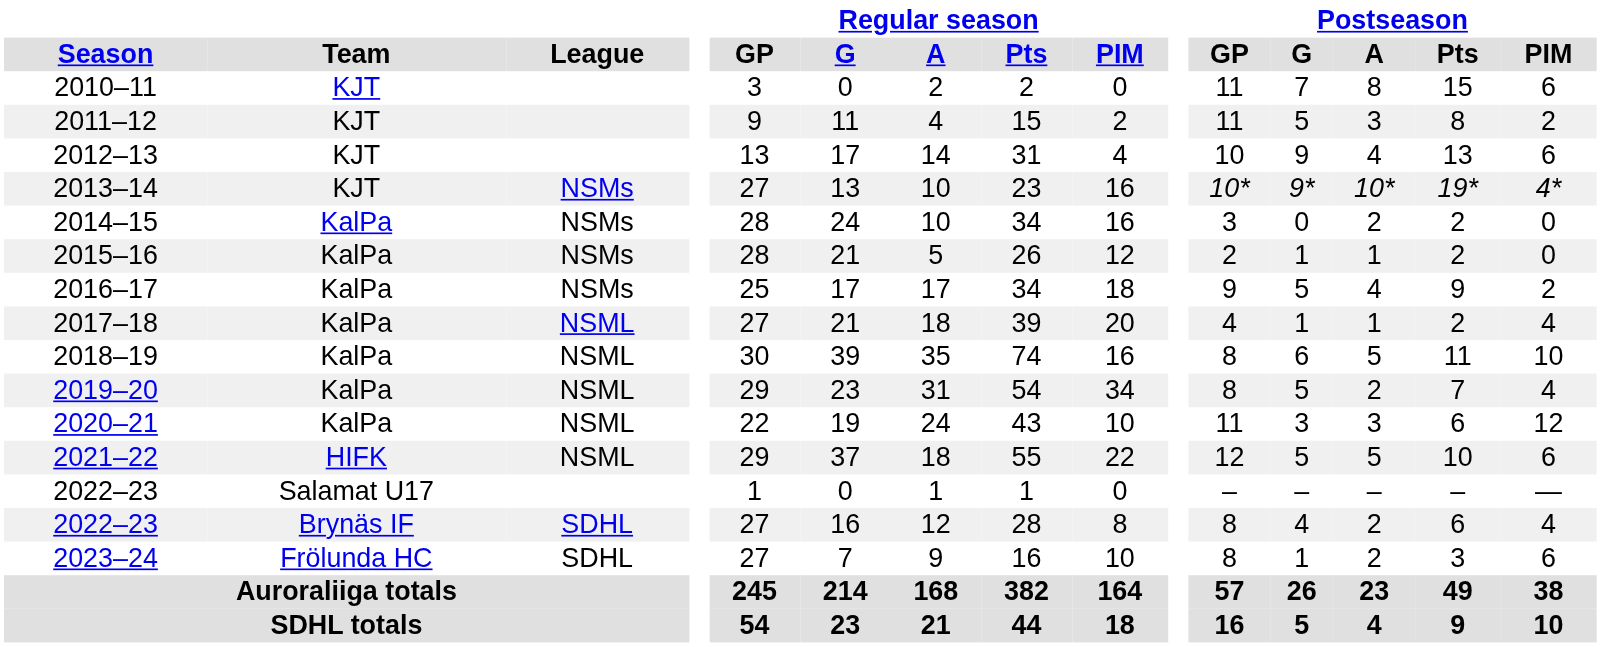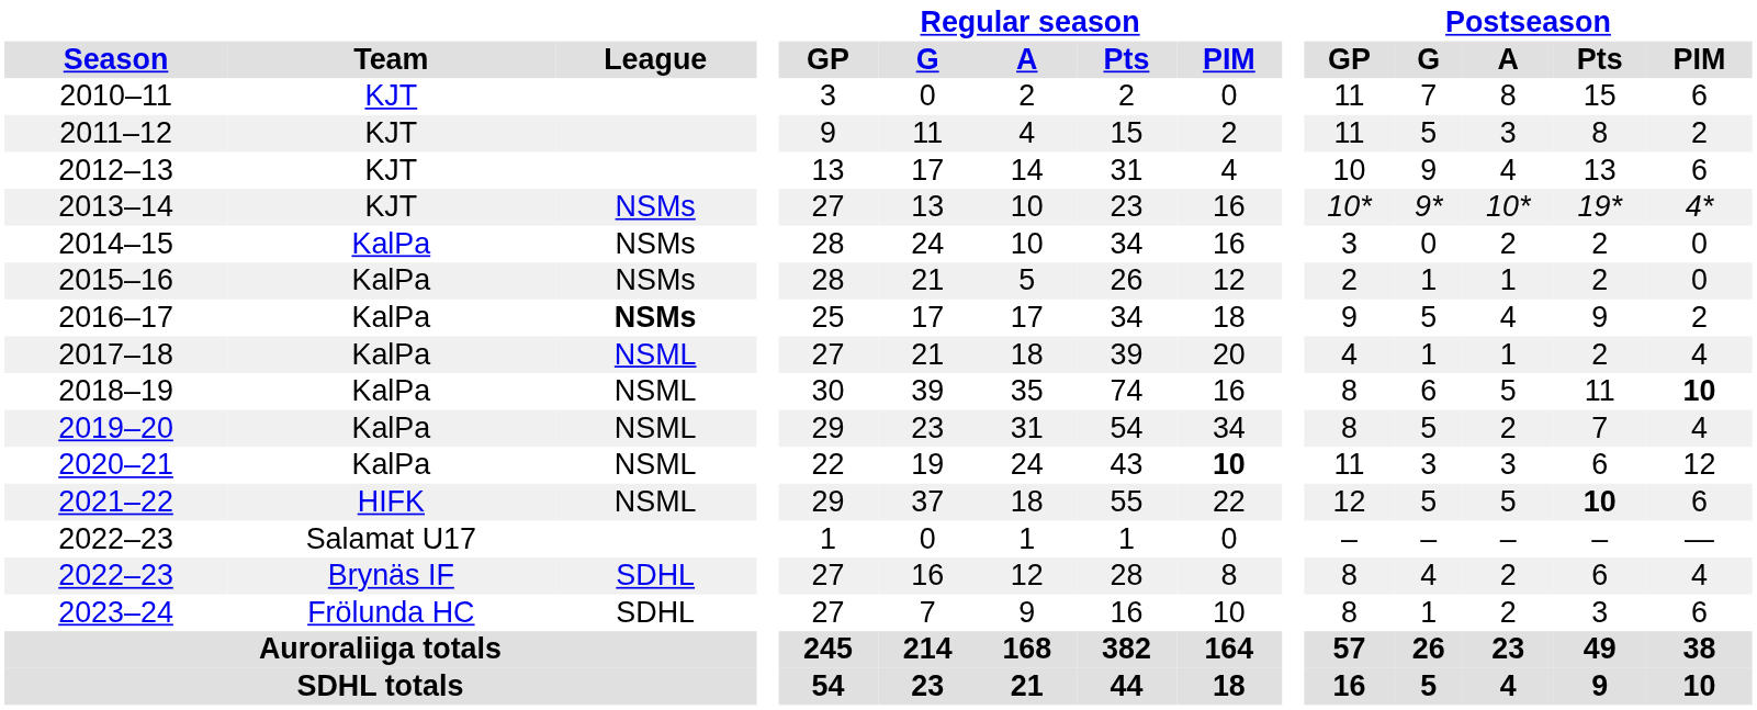2016–17 | League: normal -> bold
2018–19 | Postseason / PIM: normal -> bold
2020–21 | Regular season / PIM: normal -> bold
2021–22 | Postseason / Pts: normal -> bold
